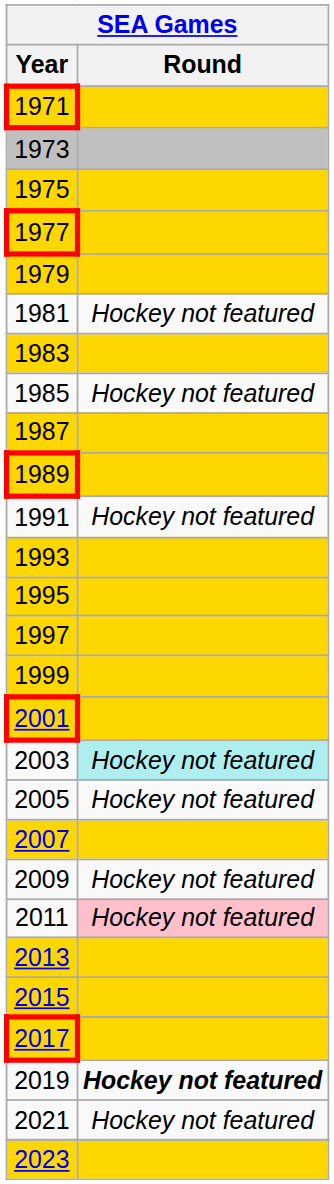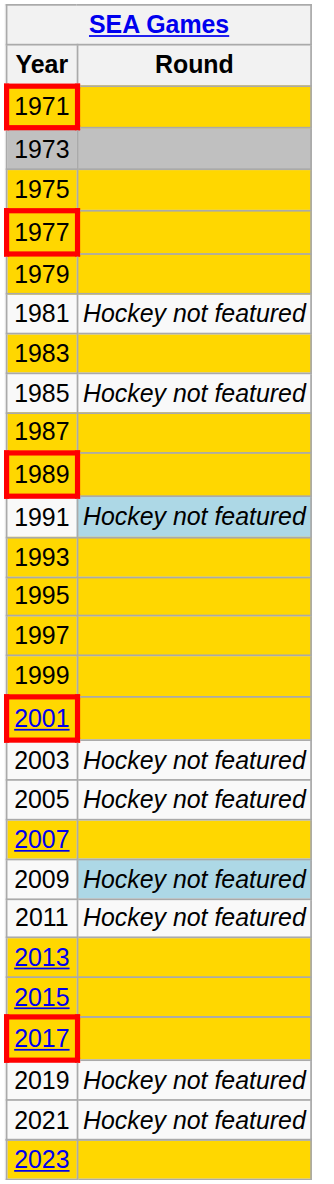1991 | Round: no background -> lightblue background
2003 | Round: paleturquoise background -> no background
2009 | Round: no background -> lightblue background
2011 | Round: pink background -> no background
2019 | Round: bold -> normal
